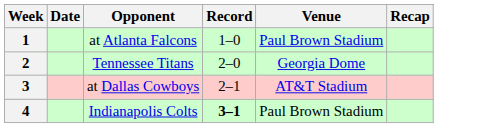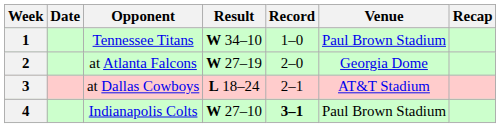+ column: Result | W 34–10 | W 27–19 | L 18–24 | W 27–10
1 | Opponent: at Atlanta Falcons -> Tennessee Titans
2 | Opponent: Tennessee Titans -> at Atlanta Falcons
